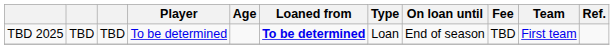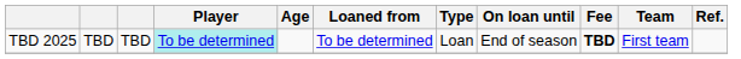TBD 2025 | Player: no background -> paleturquoise background
TBD 2025 | Loaned from: bold -> normal
TBD 2025 | Fee: normal -> bold
